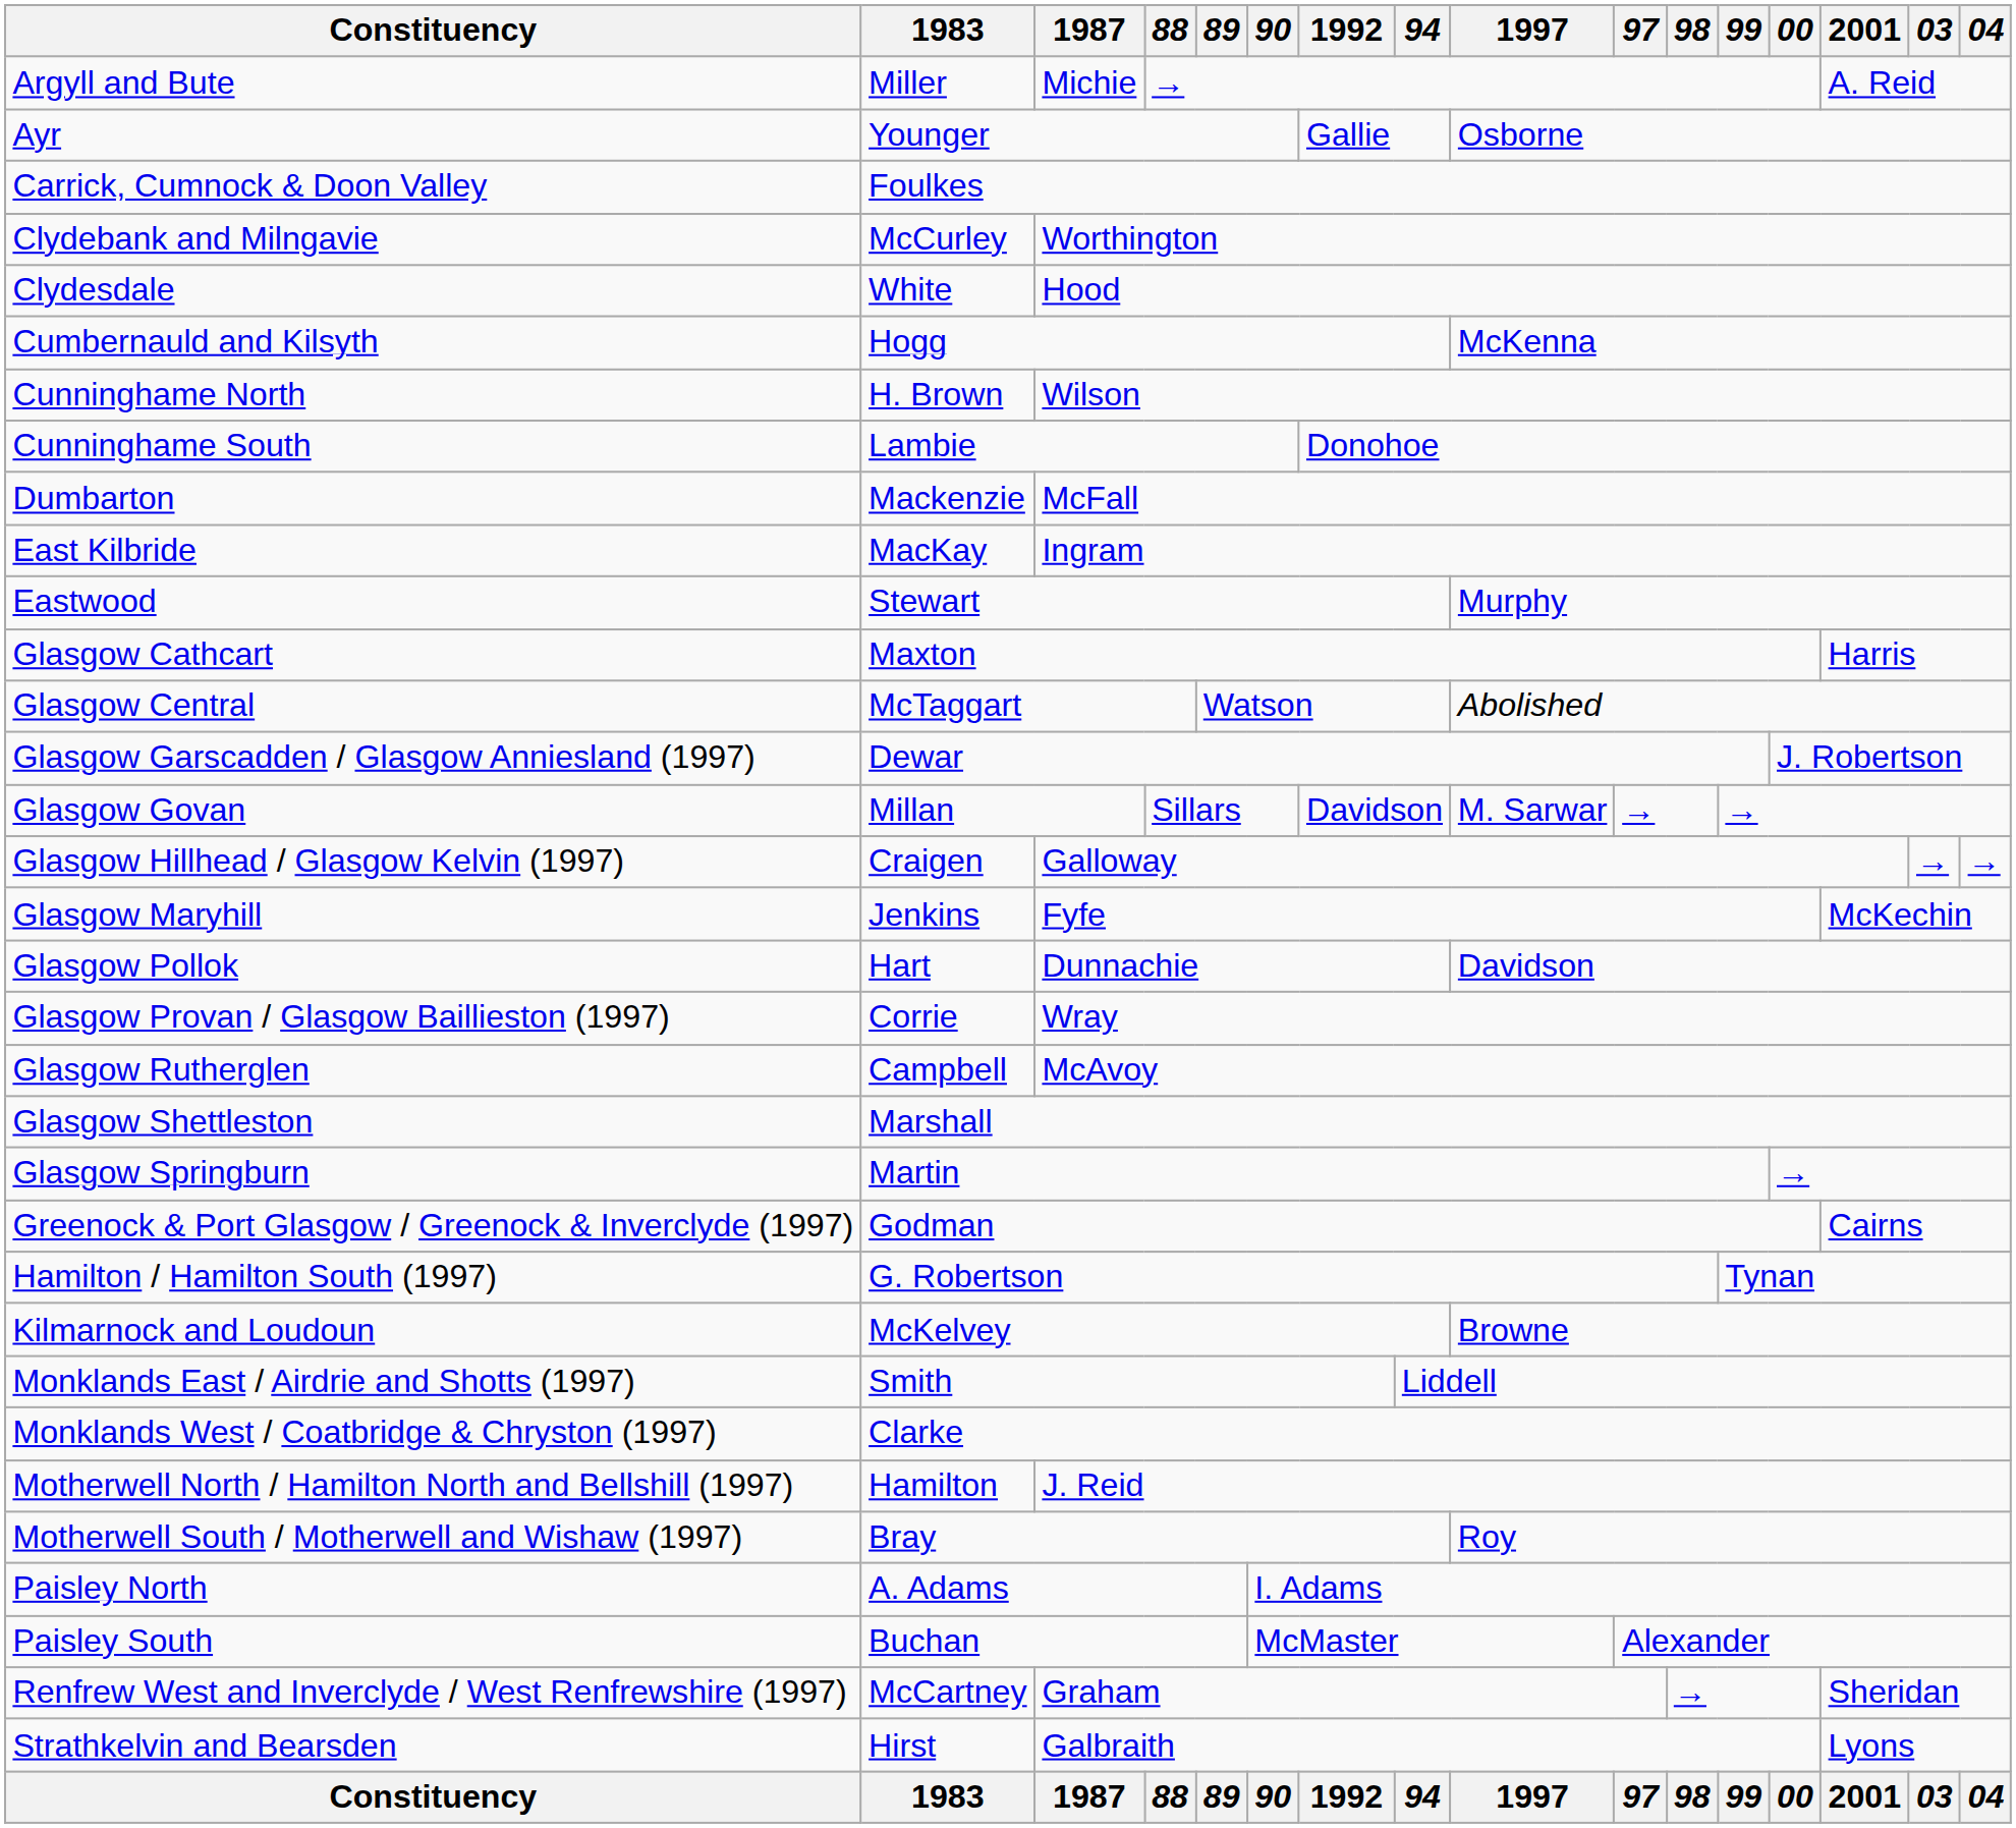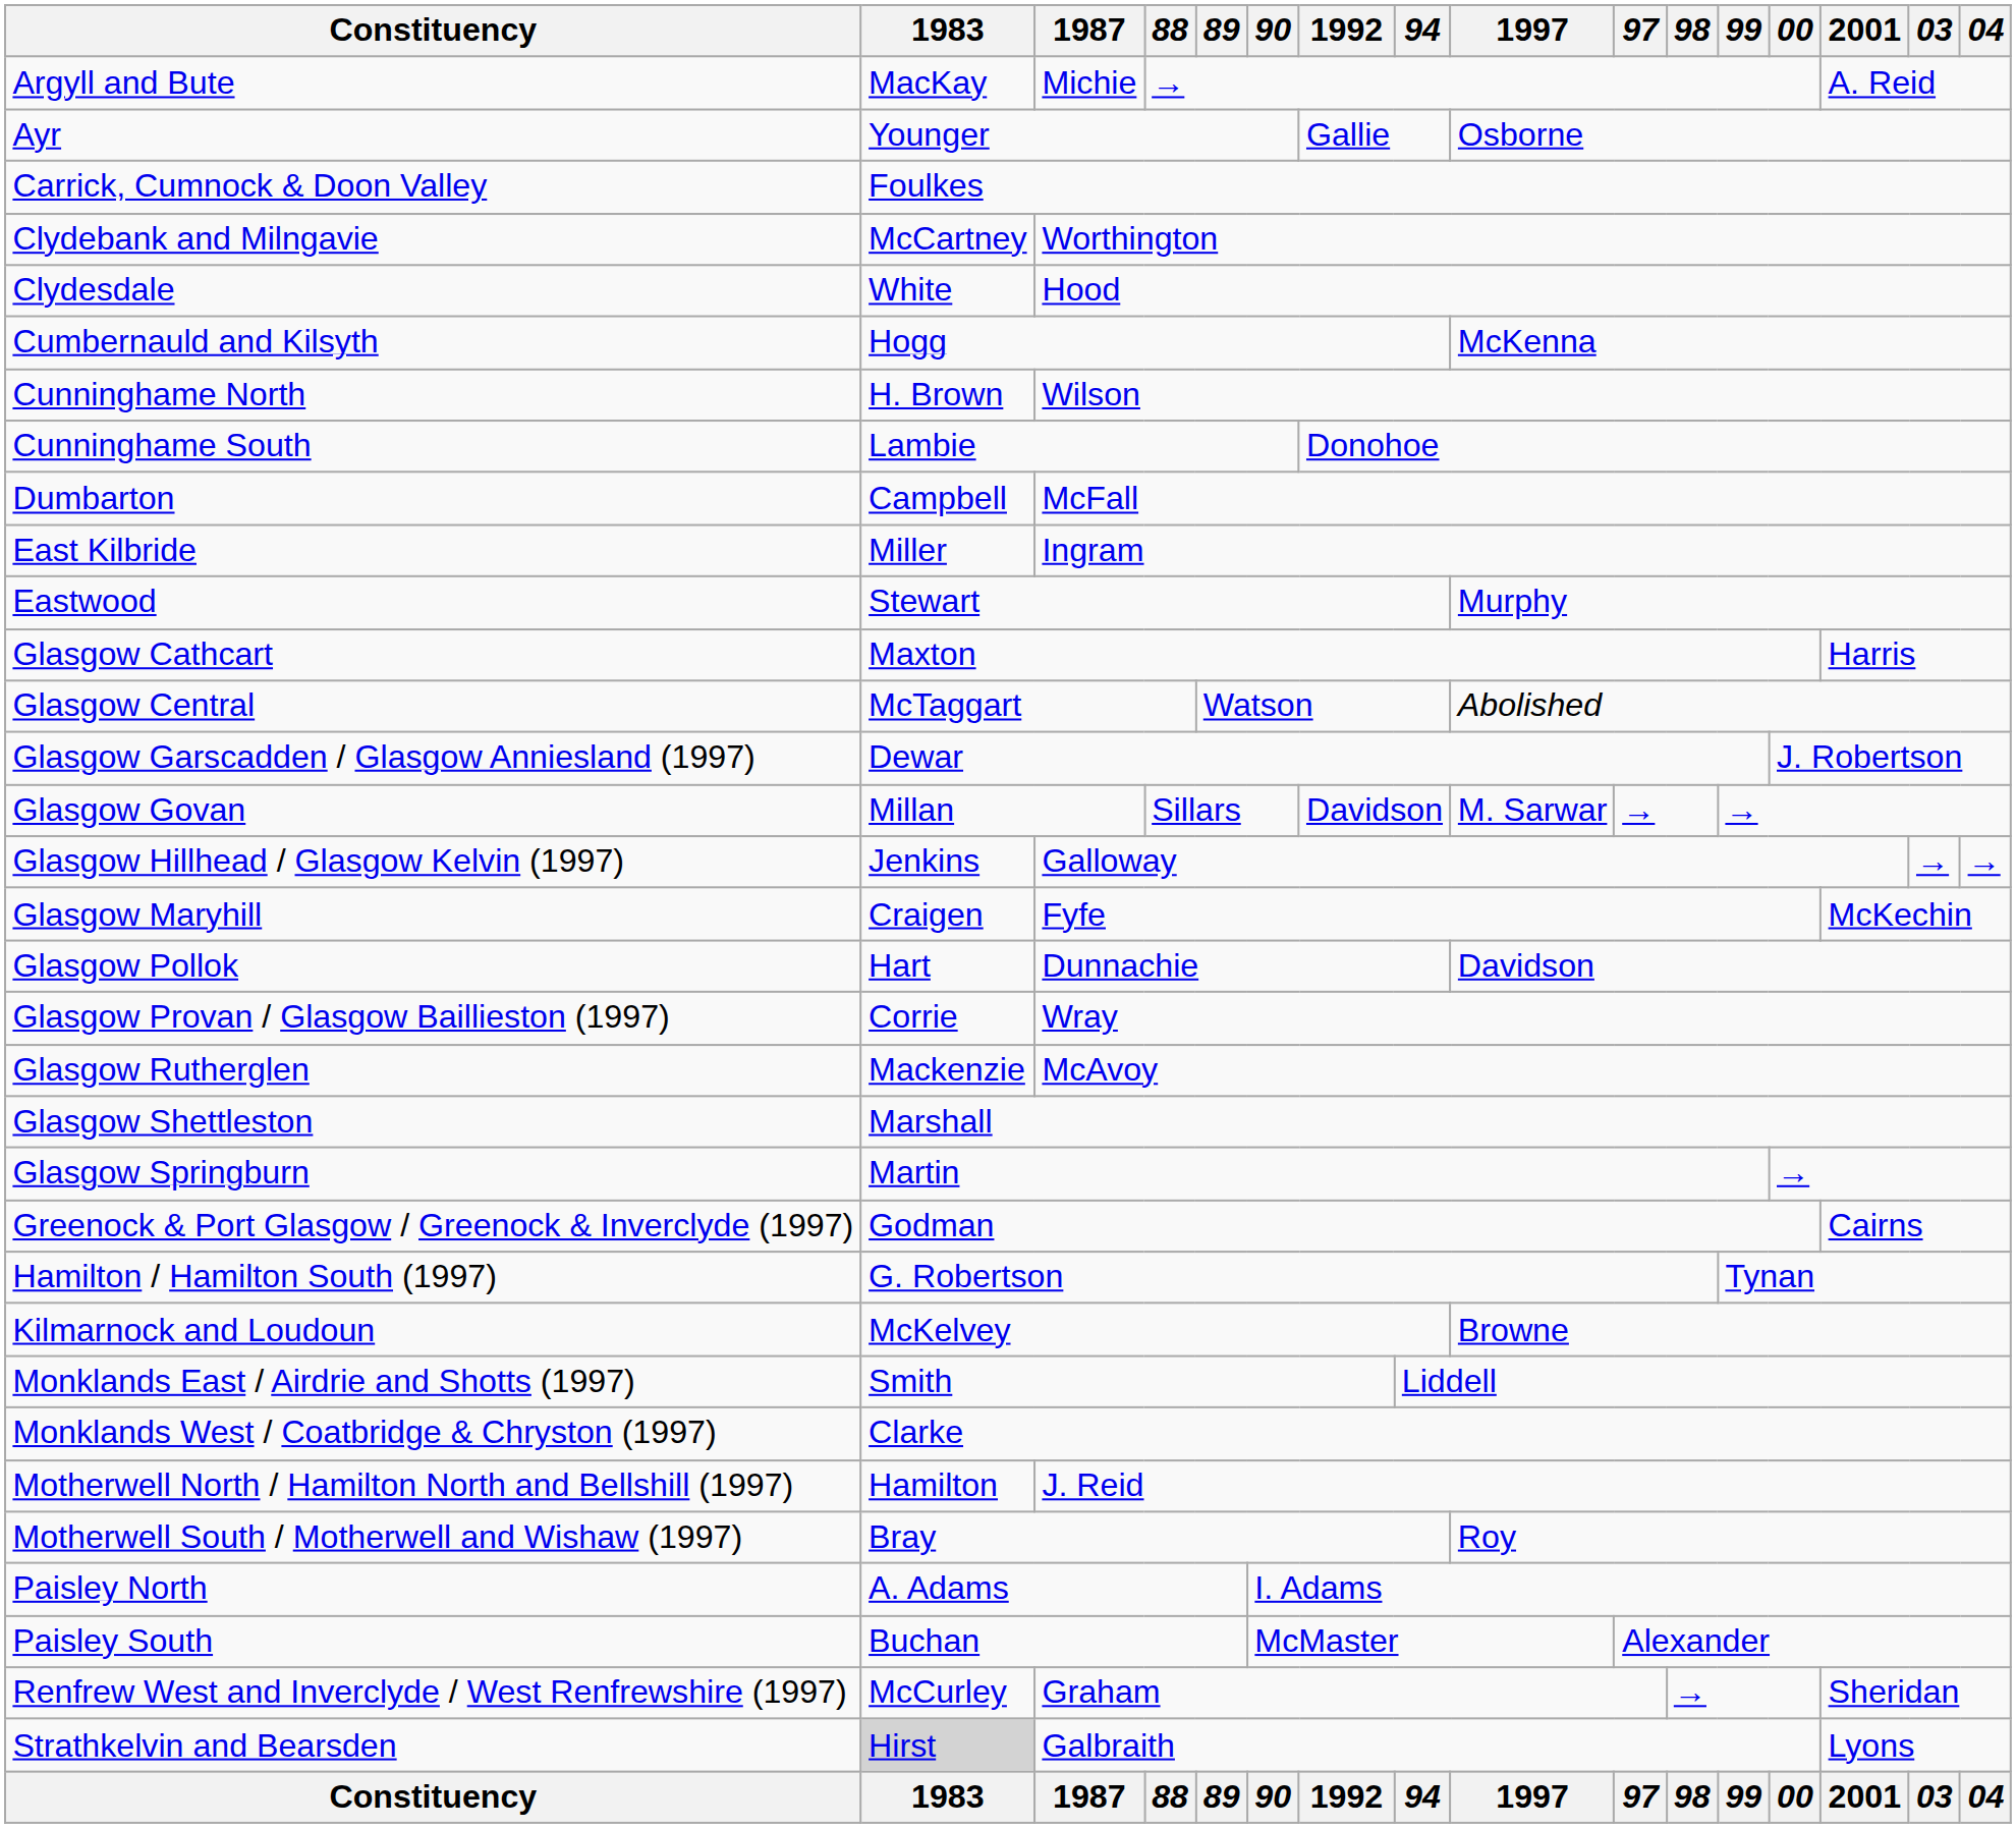Argyll and Bute | 1983: Miller -> MacKay
Clydebank and Milngavie | 1983: McCurley -> McCartney
Dumbarton | 1983: Mackenzie -> Campbell
East Kilbride | 1983: MacKay -> Miller
Glasgow Hillhead / Glasgow Kelvin (1997) | 1983: Craigen -> Jenkins
Glasgow Maryhill | 1983: Jenkins -> Craigen
Glasgow Rutherglen | 1983: Campbell -> Mackenzie
Renfrew West and Inverclyde / West Renfrewshire (1997) | 1983: McCartney -> McCurley
Strathkelvin and Bearsden | 1983: no background -> lightgrey background
